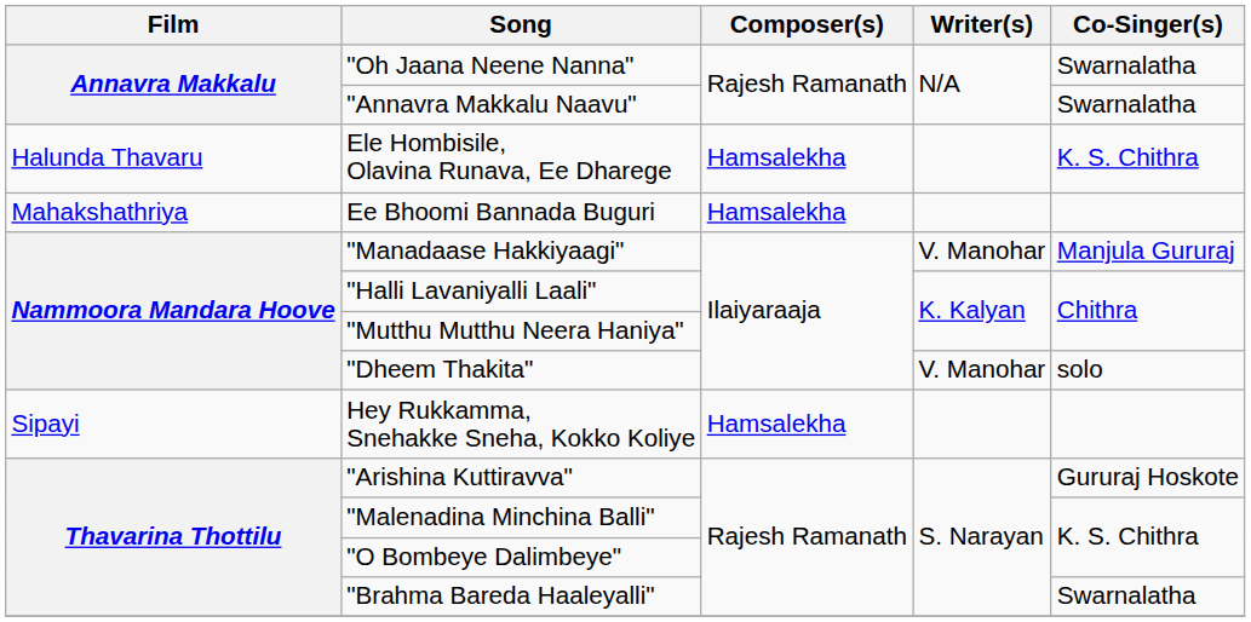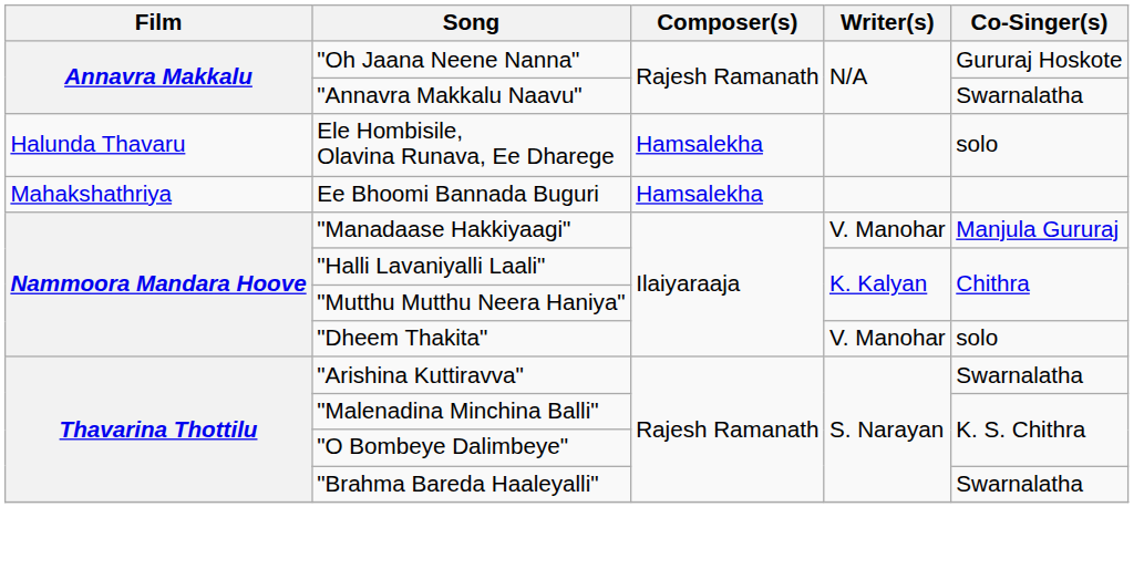"Oh Jaana Neene Nanna" | Co-Singer(s): Swarnalatha -> Gururaj Hoskote
Ele Hombisile, Olavina Runava, Ee Dharege | Co-Singer(s): K. S. Chithra -> solo
- row: Sipayi | Hey Rukkamma, Snehakke Sneha, Kokko Koliye | Hamsalekha
"Arishina Kuttiravva" | Co-Singer(s): Gururaj Hoskote -> Swarnalatha
